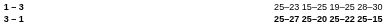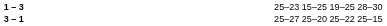3 – 1 | column 2: bold -> normal
